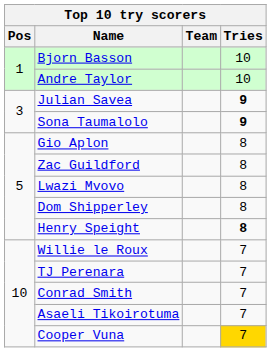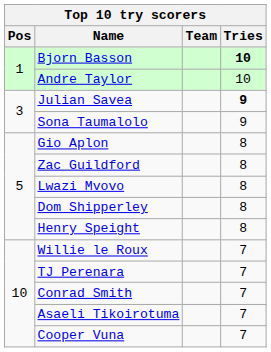Bjorn Basson | Tries: normal -> bold
Sona Taumalolo | Tries: bold -> normal
Henry Speight | Tries: bold -> normal
Cooper Vuna | Tries: gold background -> no background
